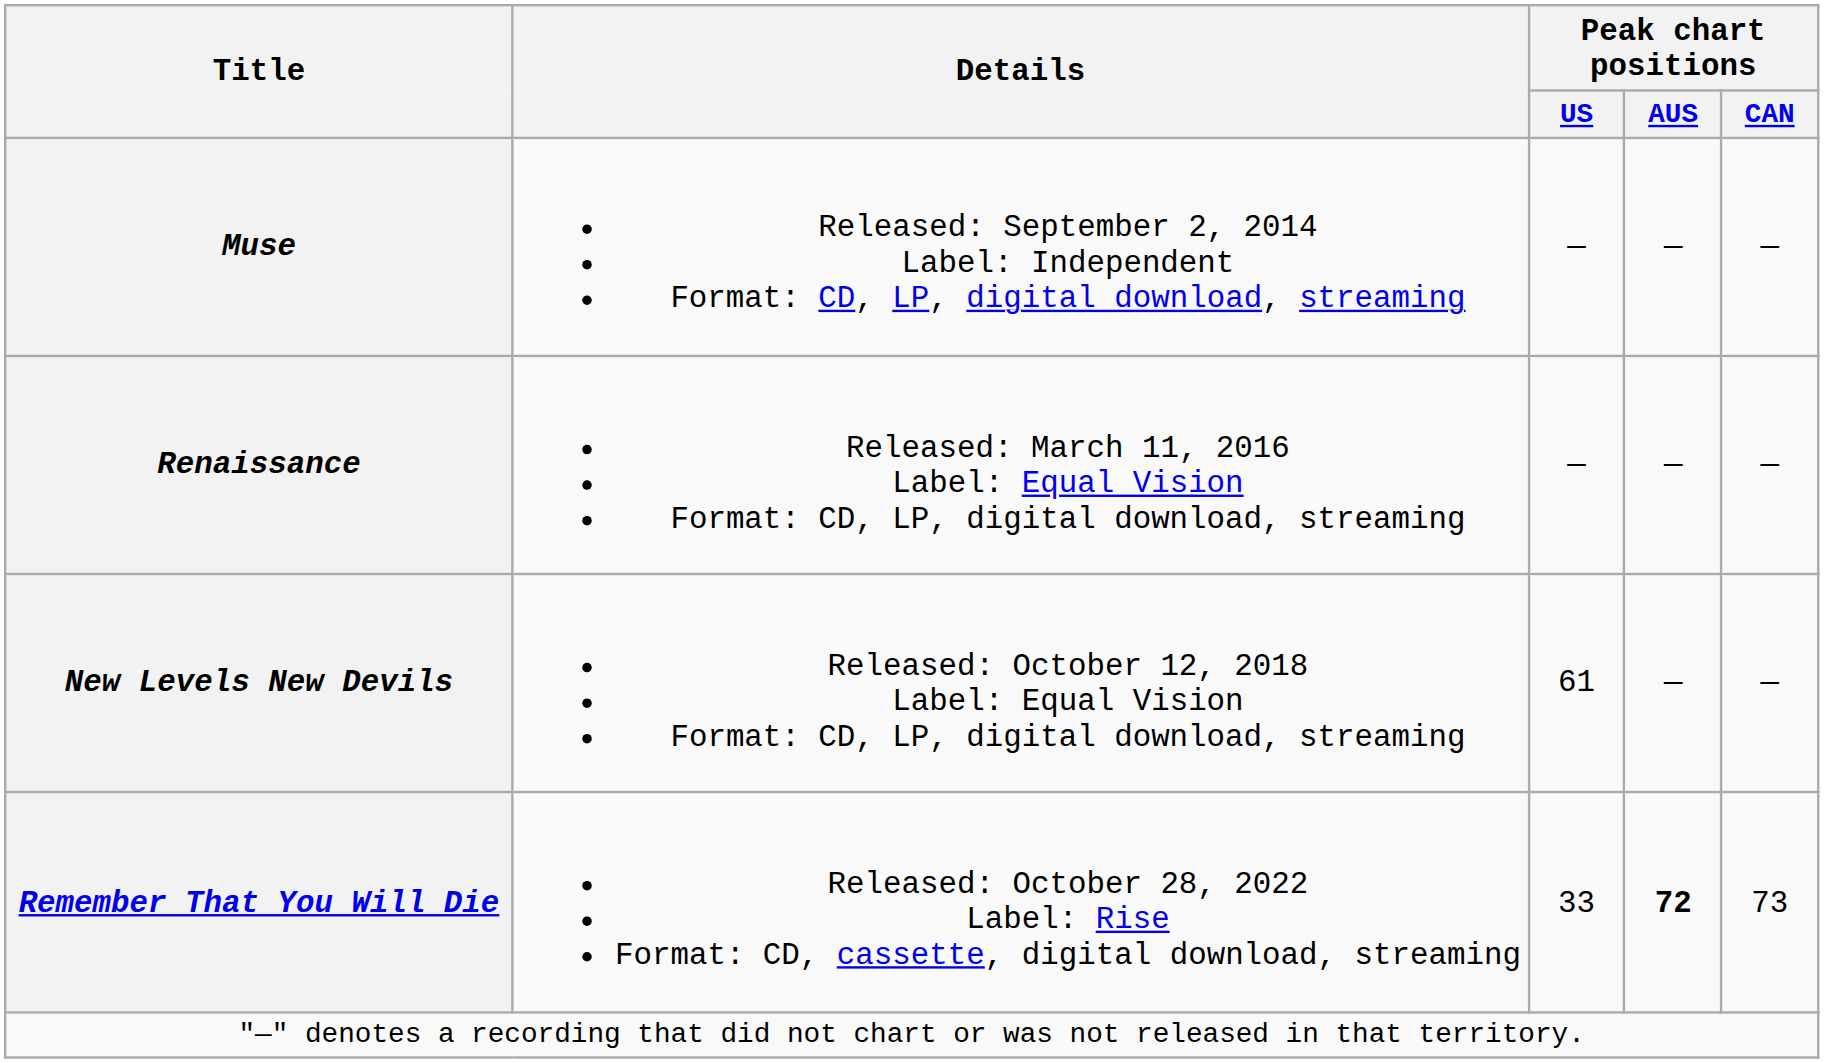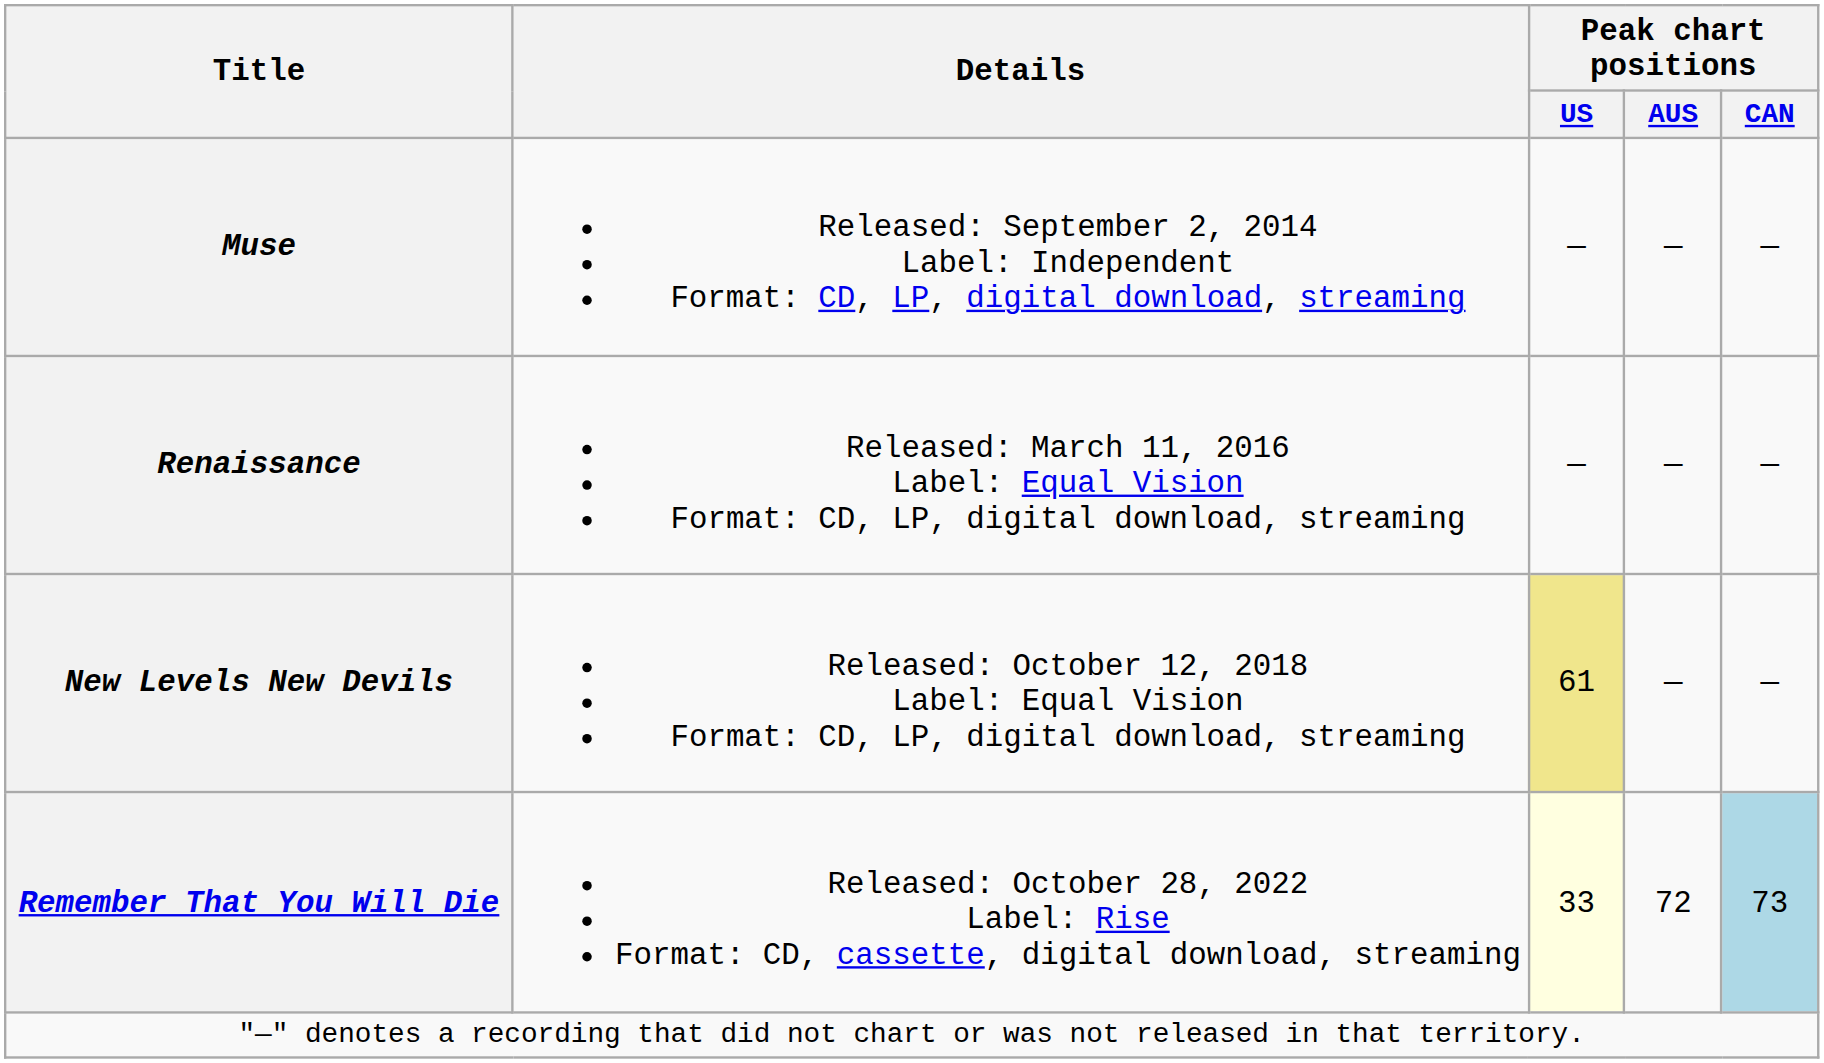New Levels New Devils | Peak chart positions / US: no background -> khaki background
Remember That You Will Die | Peak chart positions / US: no background -> lightyellow background
Remember That You Will Die | Peak chart positions / AUS: bold -> normal
Remember That You Will Die | Peak chart positions / CAN: no background -> lightblue background
